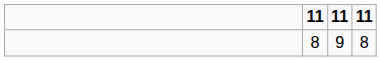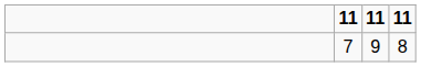row 2 | column 2: 8 -> 7
